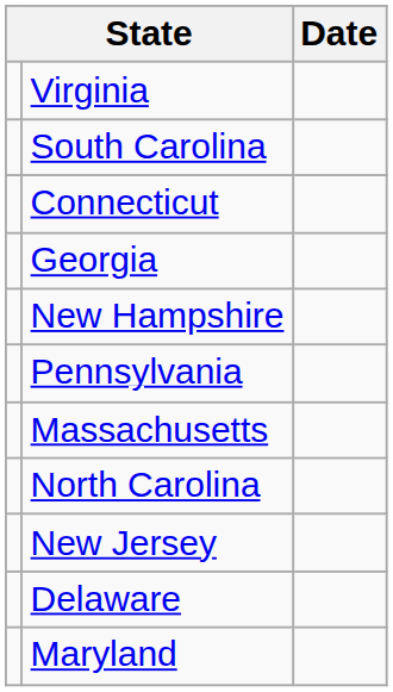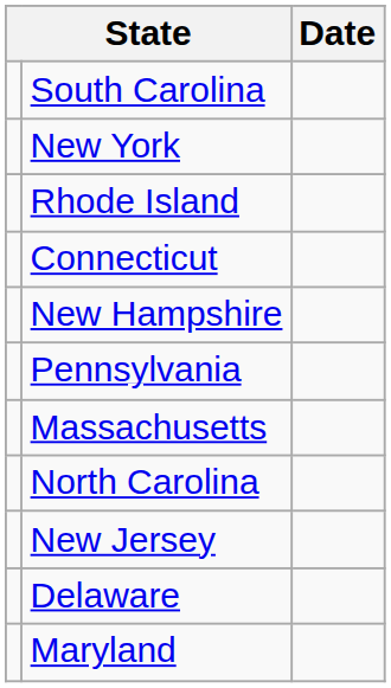- row: Virginia
+ row: New York
+ row: Rhode Island
- row: Georgia
